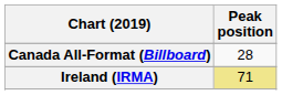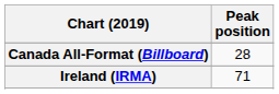Ireland (IRMA) | Peak position: khaki background -> no background
